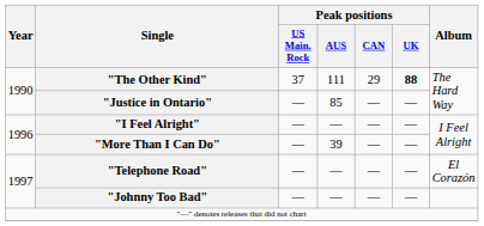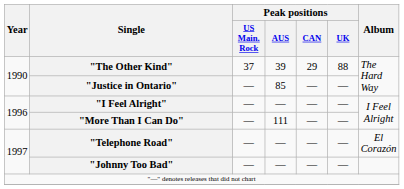"The Other Kind" | Peak positions / AUS: 111 -> 39
"The Other Kind" | Peak positions / UK: bold -> normal
"More Than I Can Do" | Peak positions / AUS: 39 -> 111
